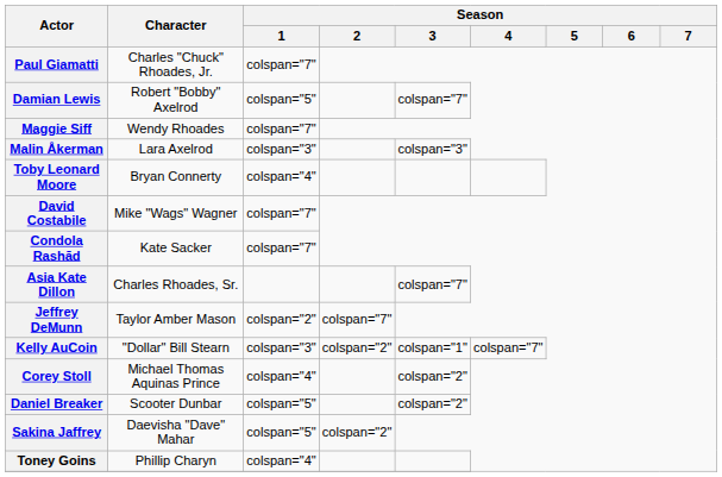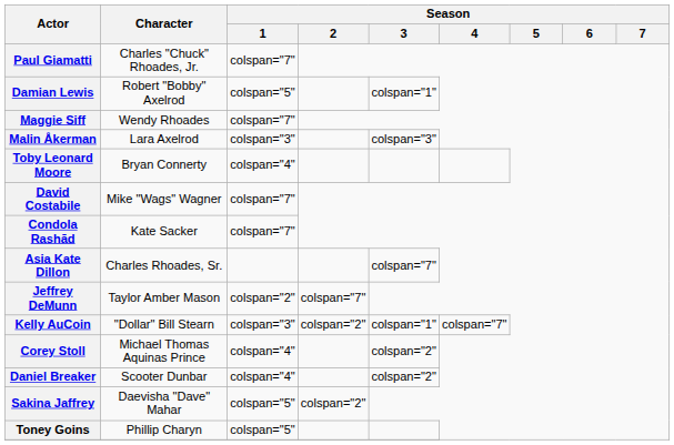Damian Lewis | Season / 3: colspan="7" -> colspan="1"
Daniel Breaker | Season / 1: colspan="5" -> colspan="4"
Toney Goins | Season / 1: colspan="4" -> colspan="5"
